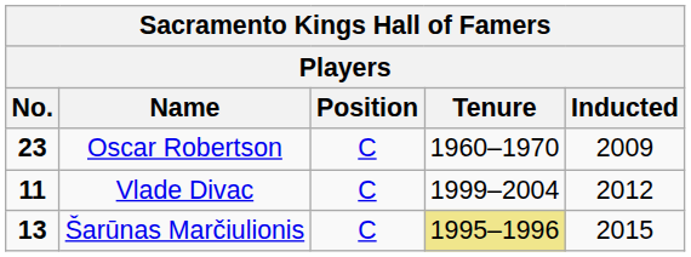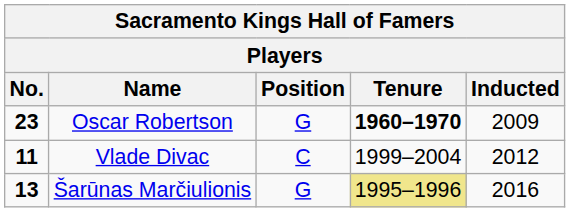Oscar Robertson | Position: C -> G
Oscar Robertson | Tenure: normal -> bold
Šarūnas Marčiulionis | Position: C -> G
Šarūnas Marčiulionis | Inducted: 2015 -> 2016
